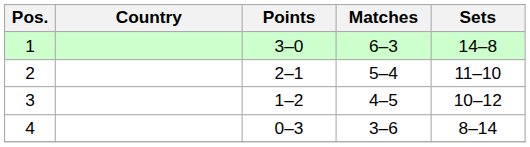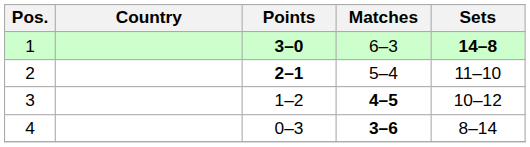1 | Points: normal -> bold
1 | Sets: normal -> bold
2 | Points: normal -> bold
3 | Matches: normal -> bold
4 | Matches: normal -> bold
